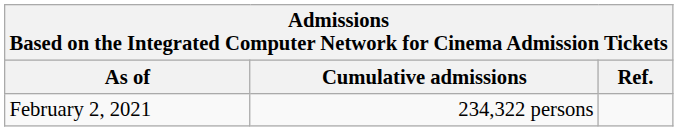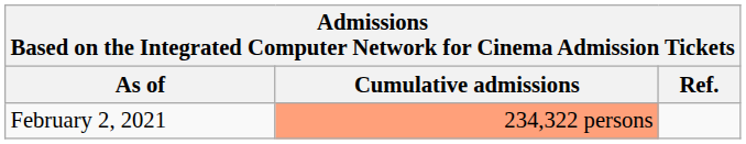February 2, 2021 | Cumulative admissions: no background -> lightsalmon background
